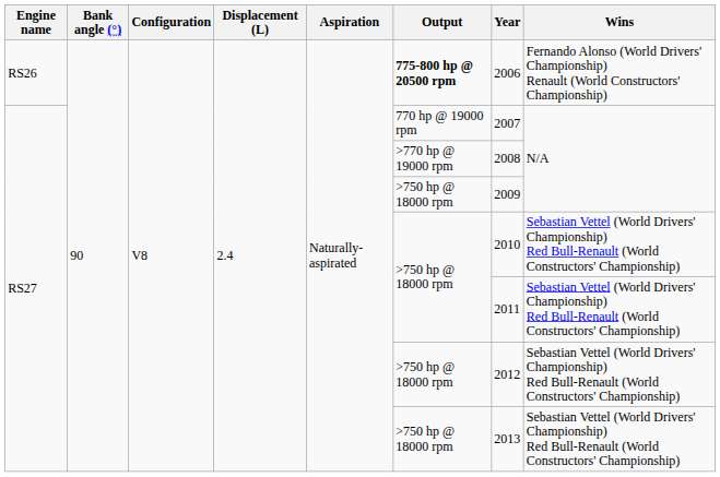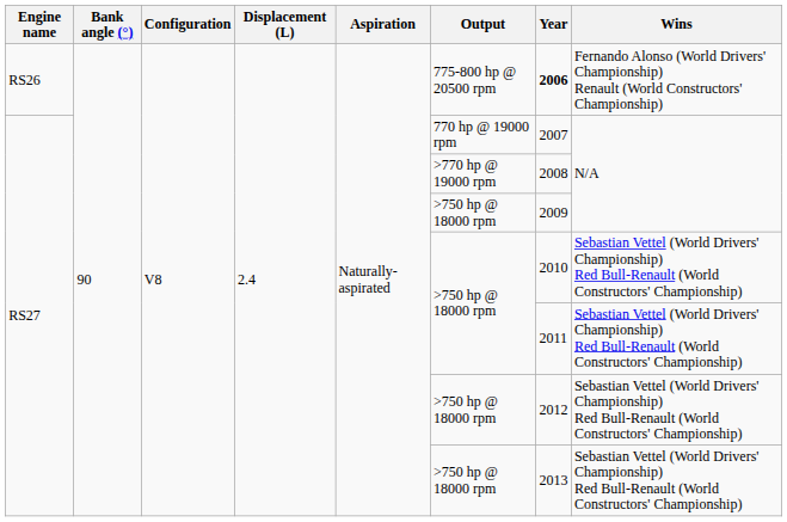RS26 | Output: bold -> normal
RS26 | Year: normal -> bold
